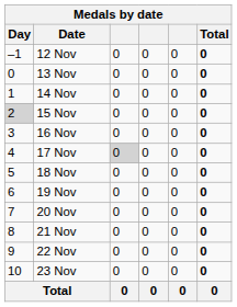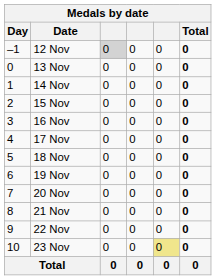12 Nov | column 3: no background -> lightgrey background
15 Nov | Day: lightgrey background -> no background
17 Nov | column 3: lightgrey background -> no background
23 Nov | column 5: no background -> khaki background
